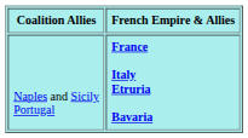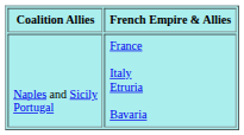Naples and Sicily Portugal | French Empire & Allies: bold -> normal
